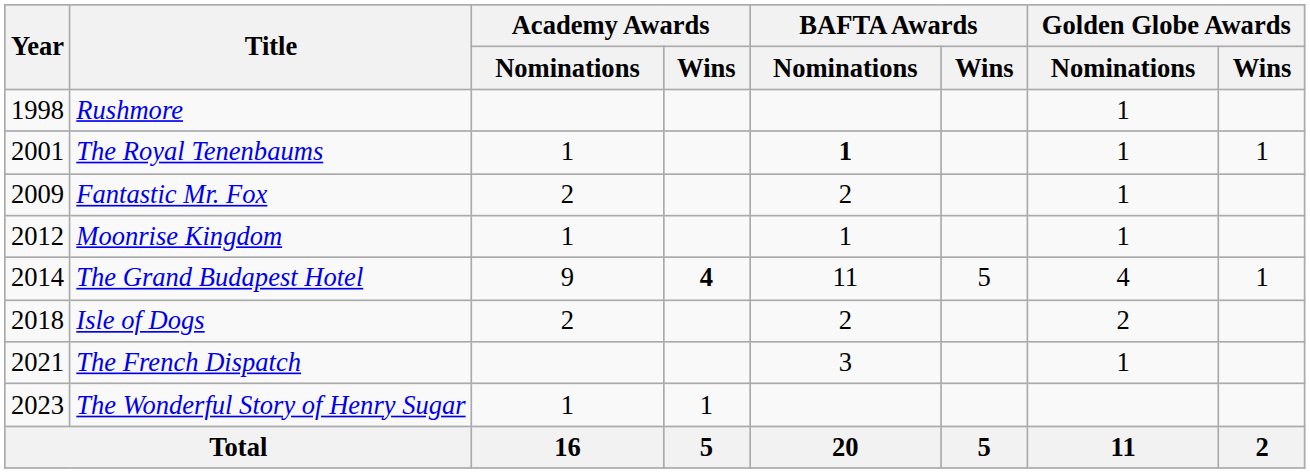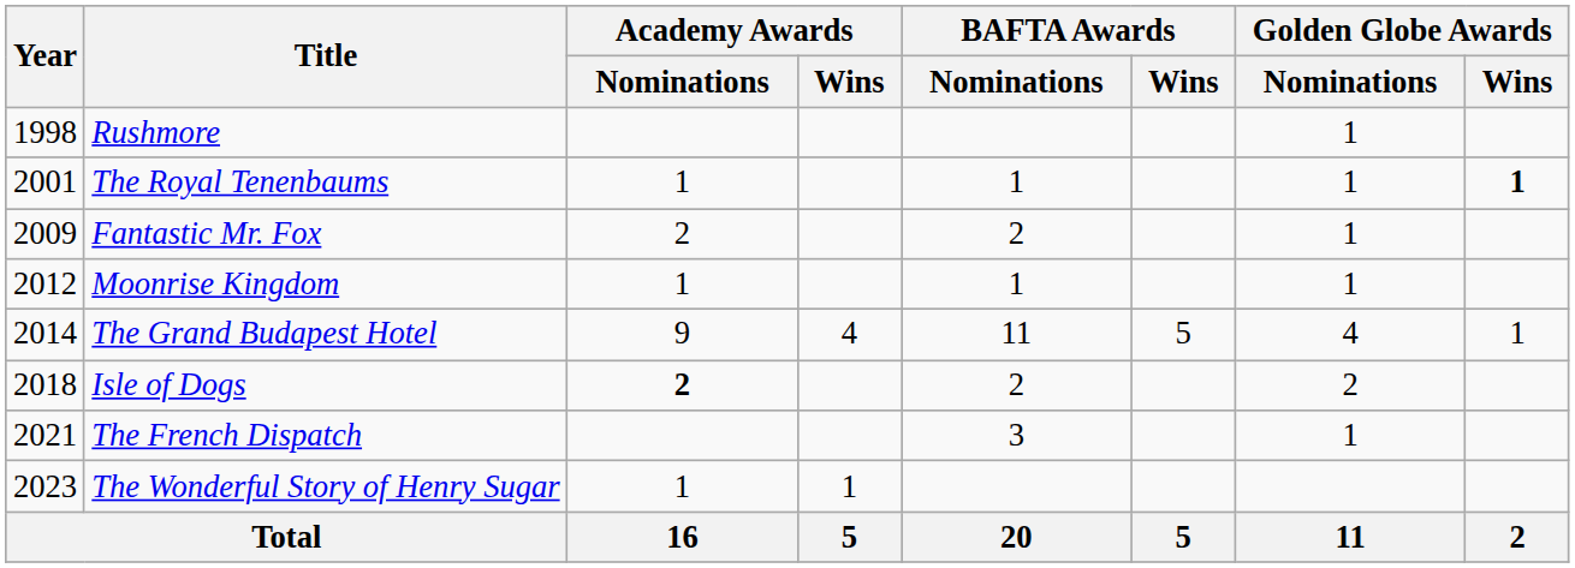The Royal Tenenbaums | BAFTA Awards / Nominations: bold -> normal
The Royal Tenenbaums | Golden Globe Awards / Wins: normal -> bold
The Grand Budapest Hotel | Academy Awards / Wins: bold -> normal
Isle of Dogs | Academy Awards / Nominations: normal -> bold
